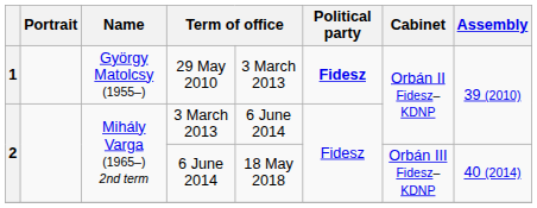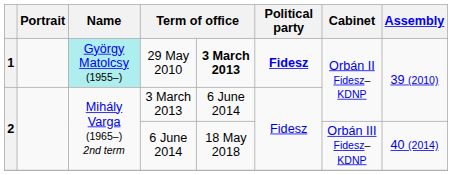29 May 2010 | Name: no background -> paleturquoise background
29 May 2010 | column 5: normal -> bold
